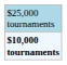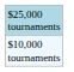row 2 | column 1: bold -> normal
